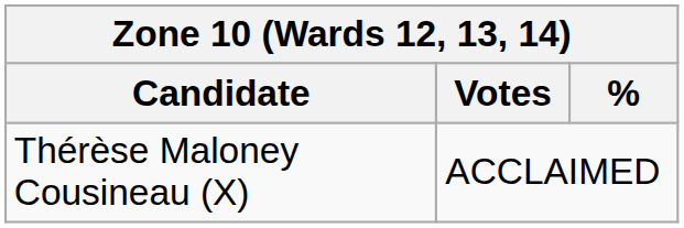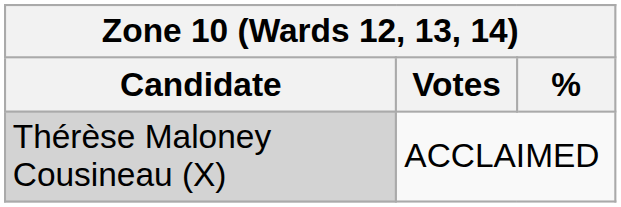Thérèse Maloney Cousineau (X) | Candidate: no background -> lightgrey background
